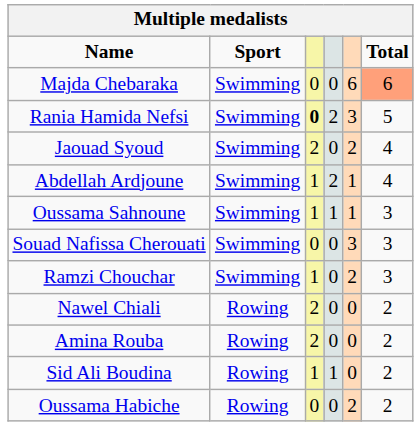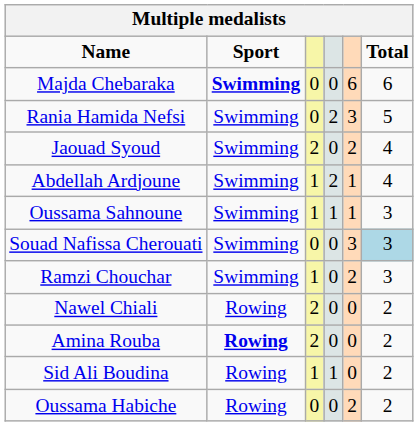Majda Chebaraka | Sport: normal -> bold
Majda Chebaraka | Total: lightsalmon background -> no background
Rania Hamida Nefsi | column 3: bold -> normal
Souad Nafissa Cherouati | Total: no background -> lightblue background
Amina Rouba | Sport: normal -> bold
